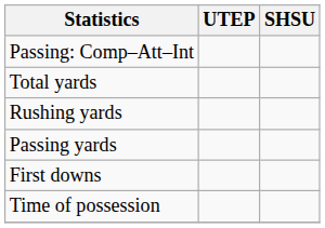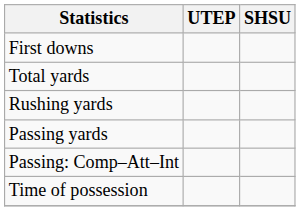rows swapped: First downs <-> Passing: Comp–Att–Int
